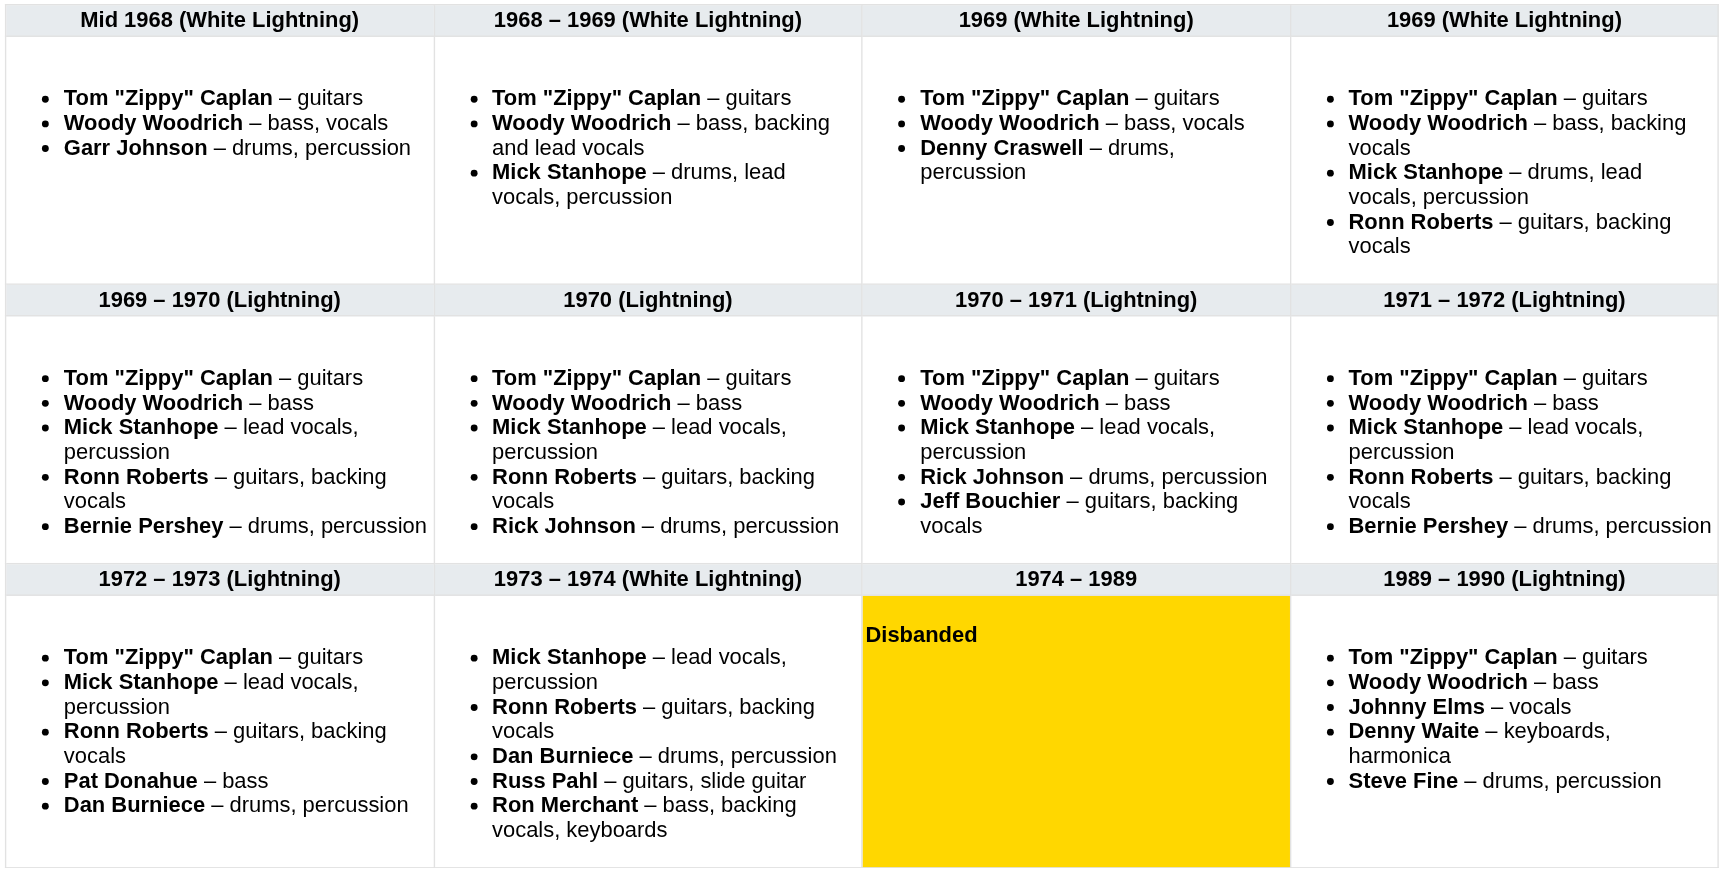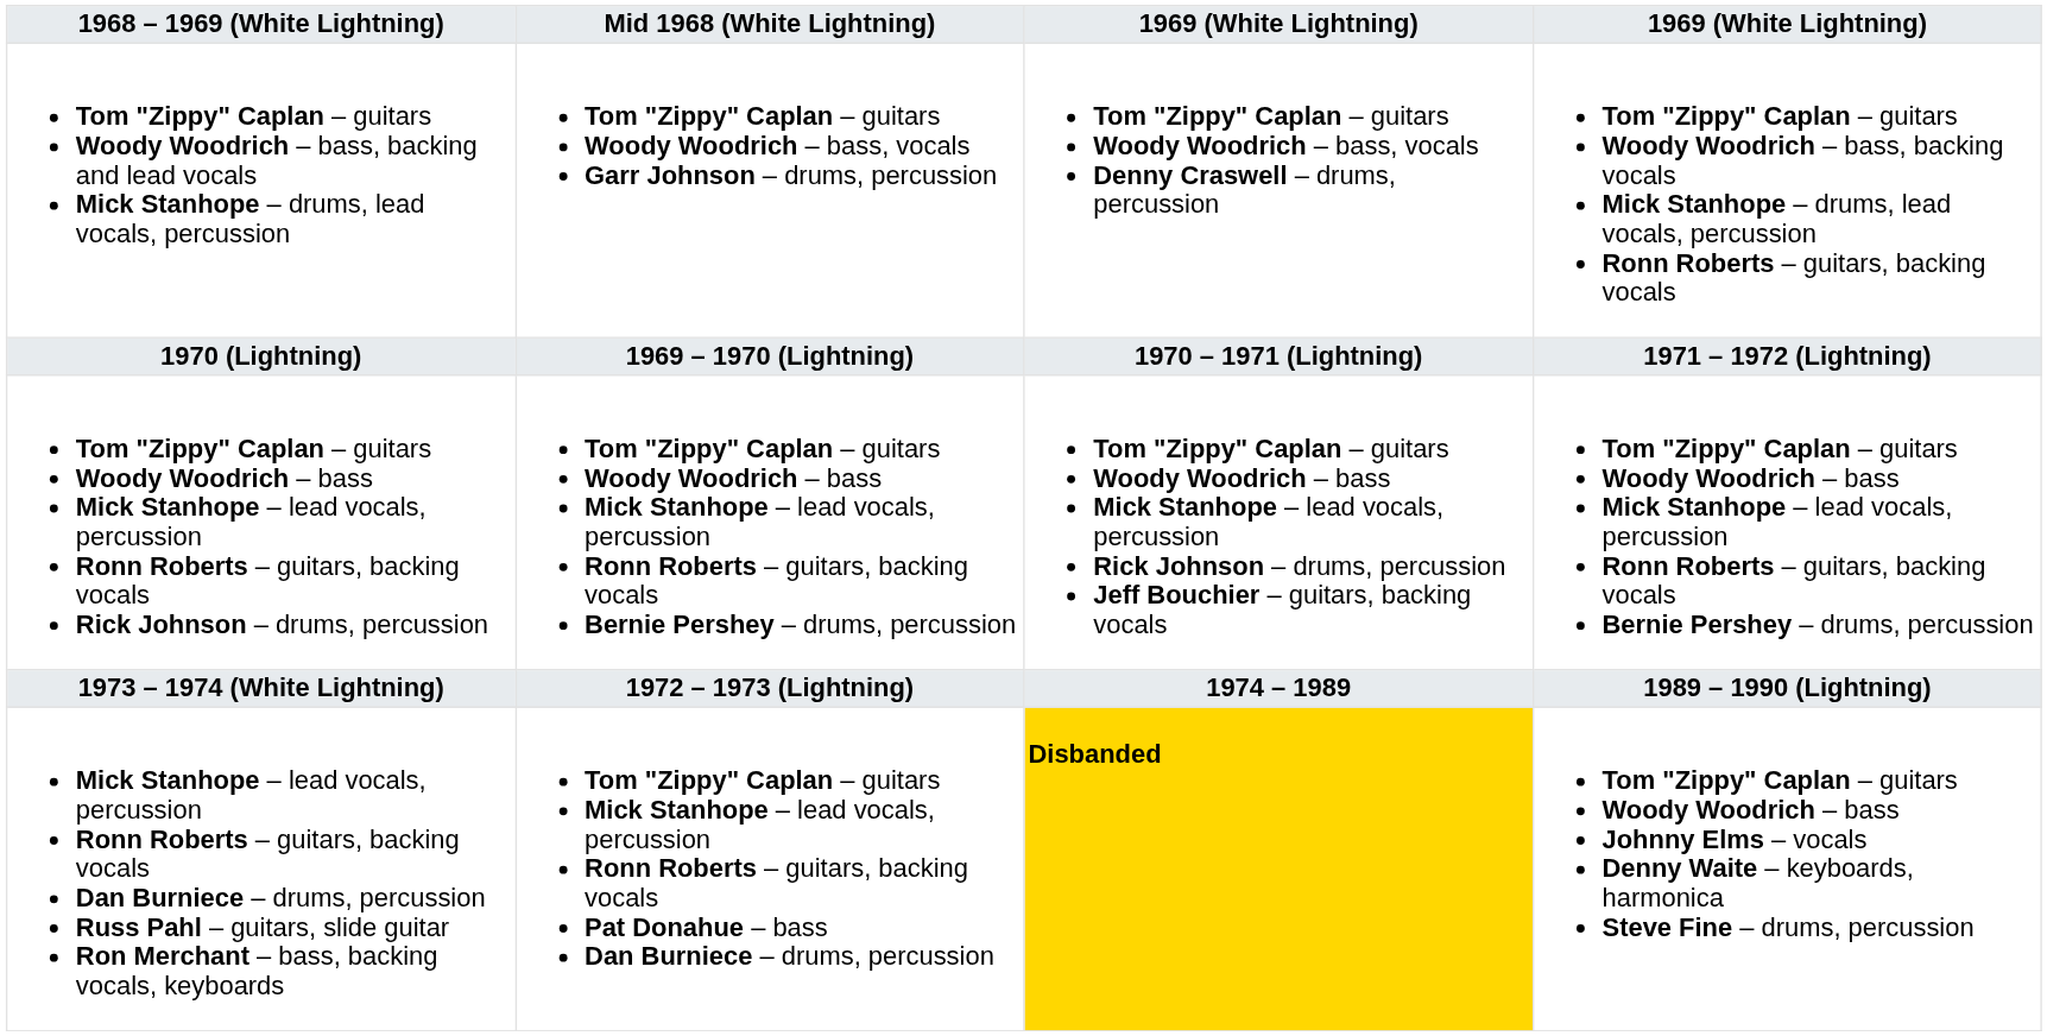columns swapped: Mid 1968 (White Lightning) <-> 1968 – 1969 (White Lightning)
